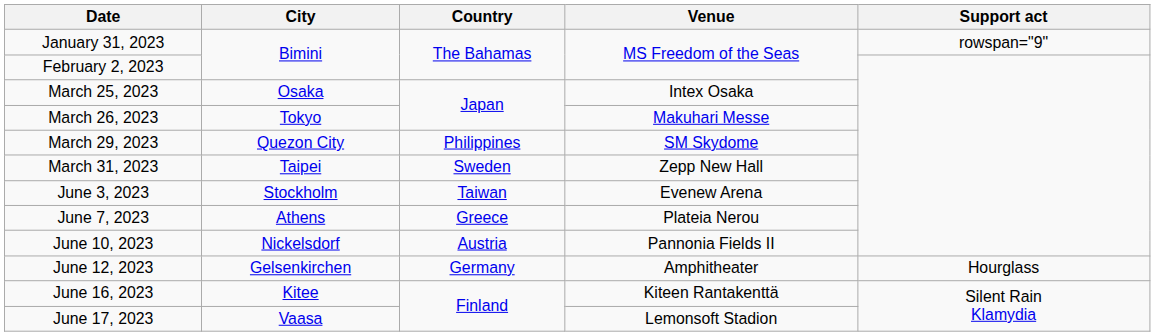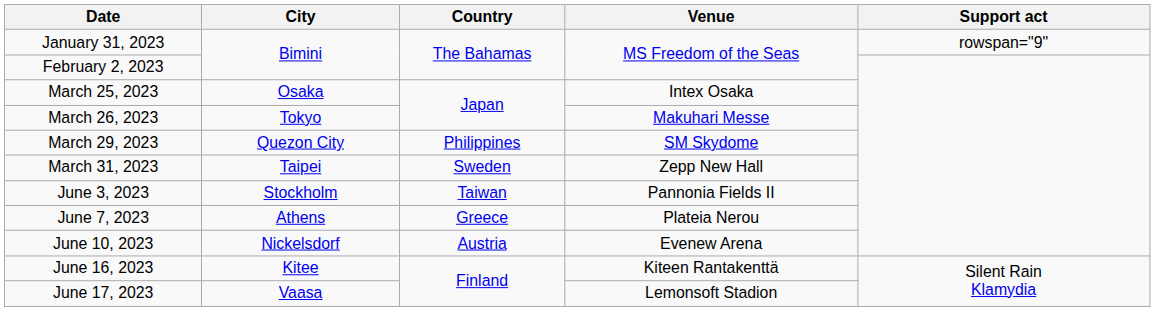June 3, 2023 | Venue: Evenew Arena -> Pannonia Fields II
June 10, 2023 | Venue: Pannonia Fields II -> Evenew Arena
- row: June 12, 2023 | Gelsenkirchen | Germany | Amphitheater | Hourglass
